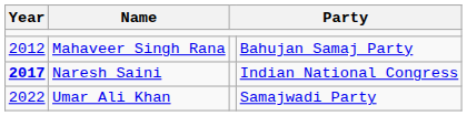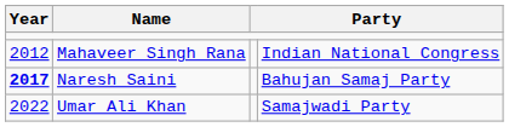Mahaveer Singh Rana | column 4: Bahujan Samaj Party -> Indian National Congress
Naresh Saini | column 4: Indian National Congress -> Bahujan Samaj Party
